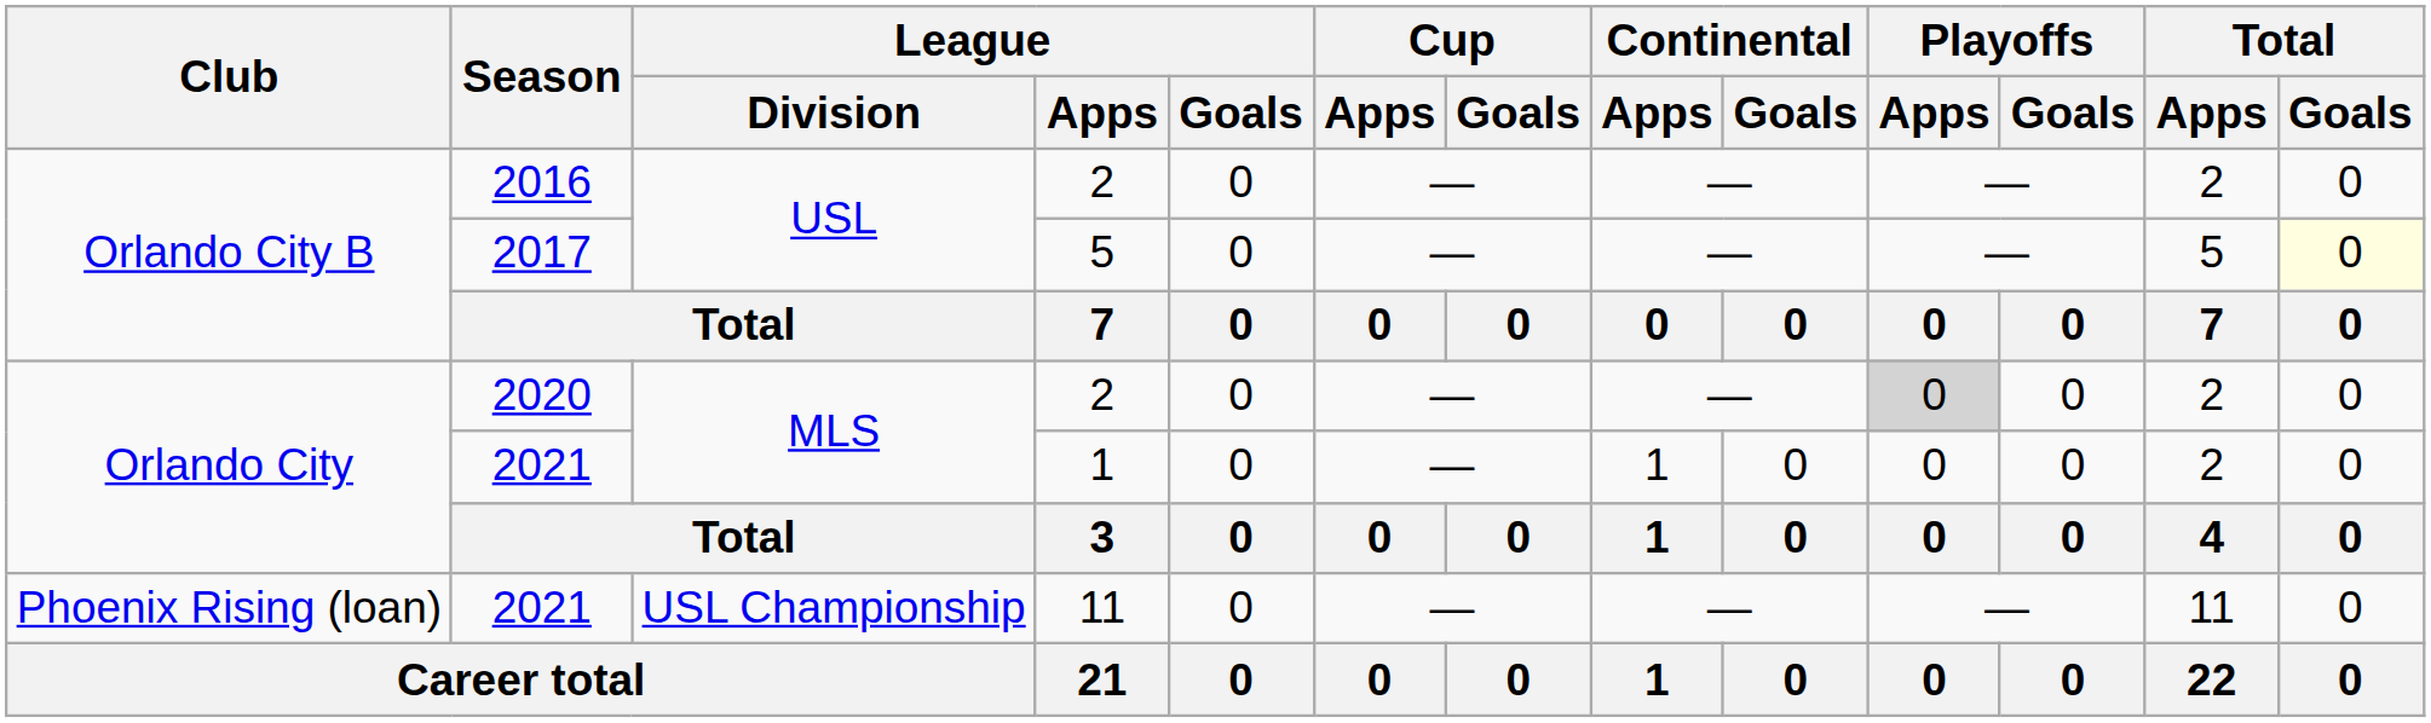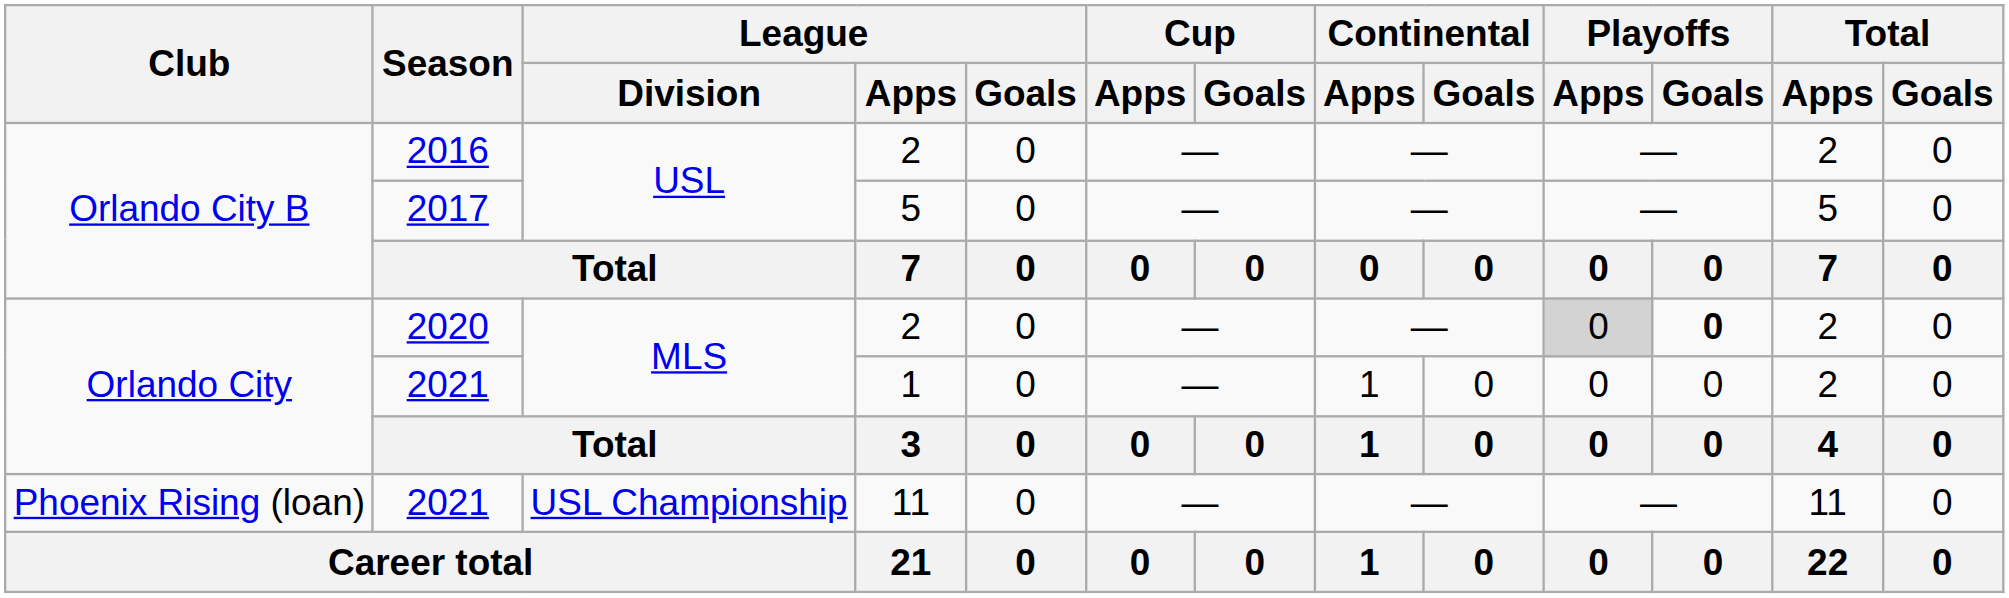2017 | Total / Goals: lightyellow background -> no background
2020 | Playoffs / Goals: normal -> bold
